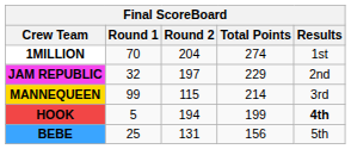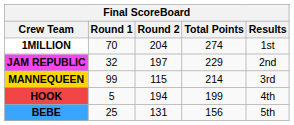HOOK | Results: bold -> normal
